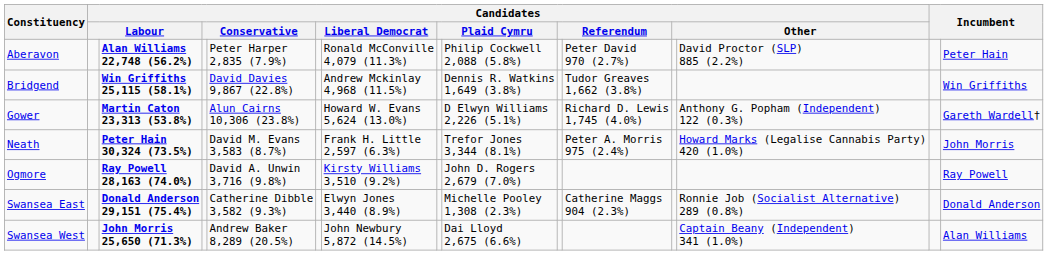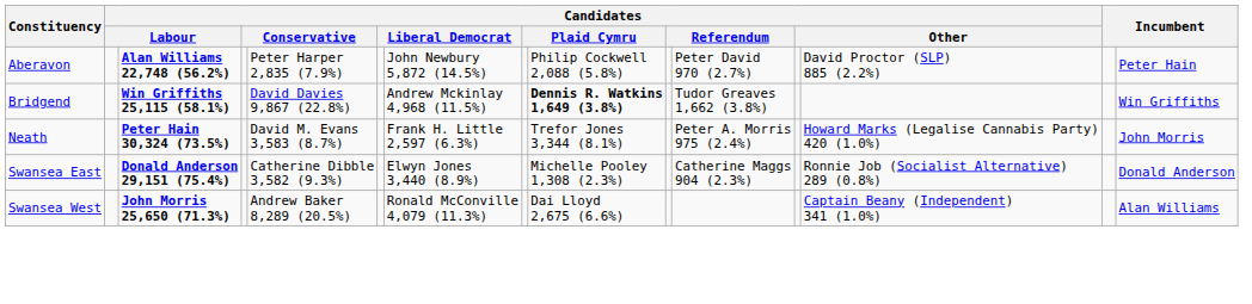Aberavon | column 7: Ronald McConville 4,079 (11.3%) -> John Newbury 5,872 (14.5%)
Bridgend | column 9: normal -> bold
- row: Gower | Martin Caton 23,313 (53.8%) | Alun Cairns 10,306 (23.8%) | Howard W. Evans 5,624 (13.0%) | D Elwyn Williams 2,226 (5.1%) | Richard D. Lewis 1,745 (4.0%) | Anthony G. Popham (Independent) 122 (0.3%) | Gareth Wardell†
- row: Ogmore | Ray Powell 28,163 (74.0%) | David A. Unwin 3,716 (9.8%) | Kirsty Williams 3,510 (9.2%) | John D. Rogers 2,679 (7.0%) | Ray Powell
Swansea West | column 7: John Newbury 5,872 (14.5%) -> Ronald McConville 4,079 (11.3%)
